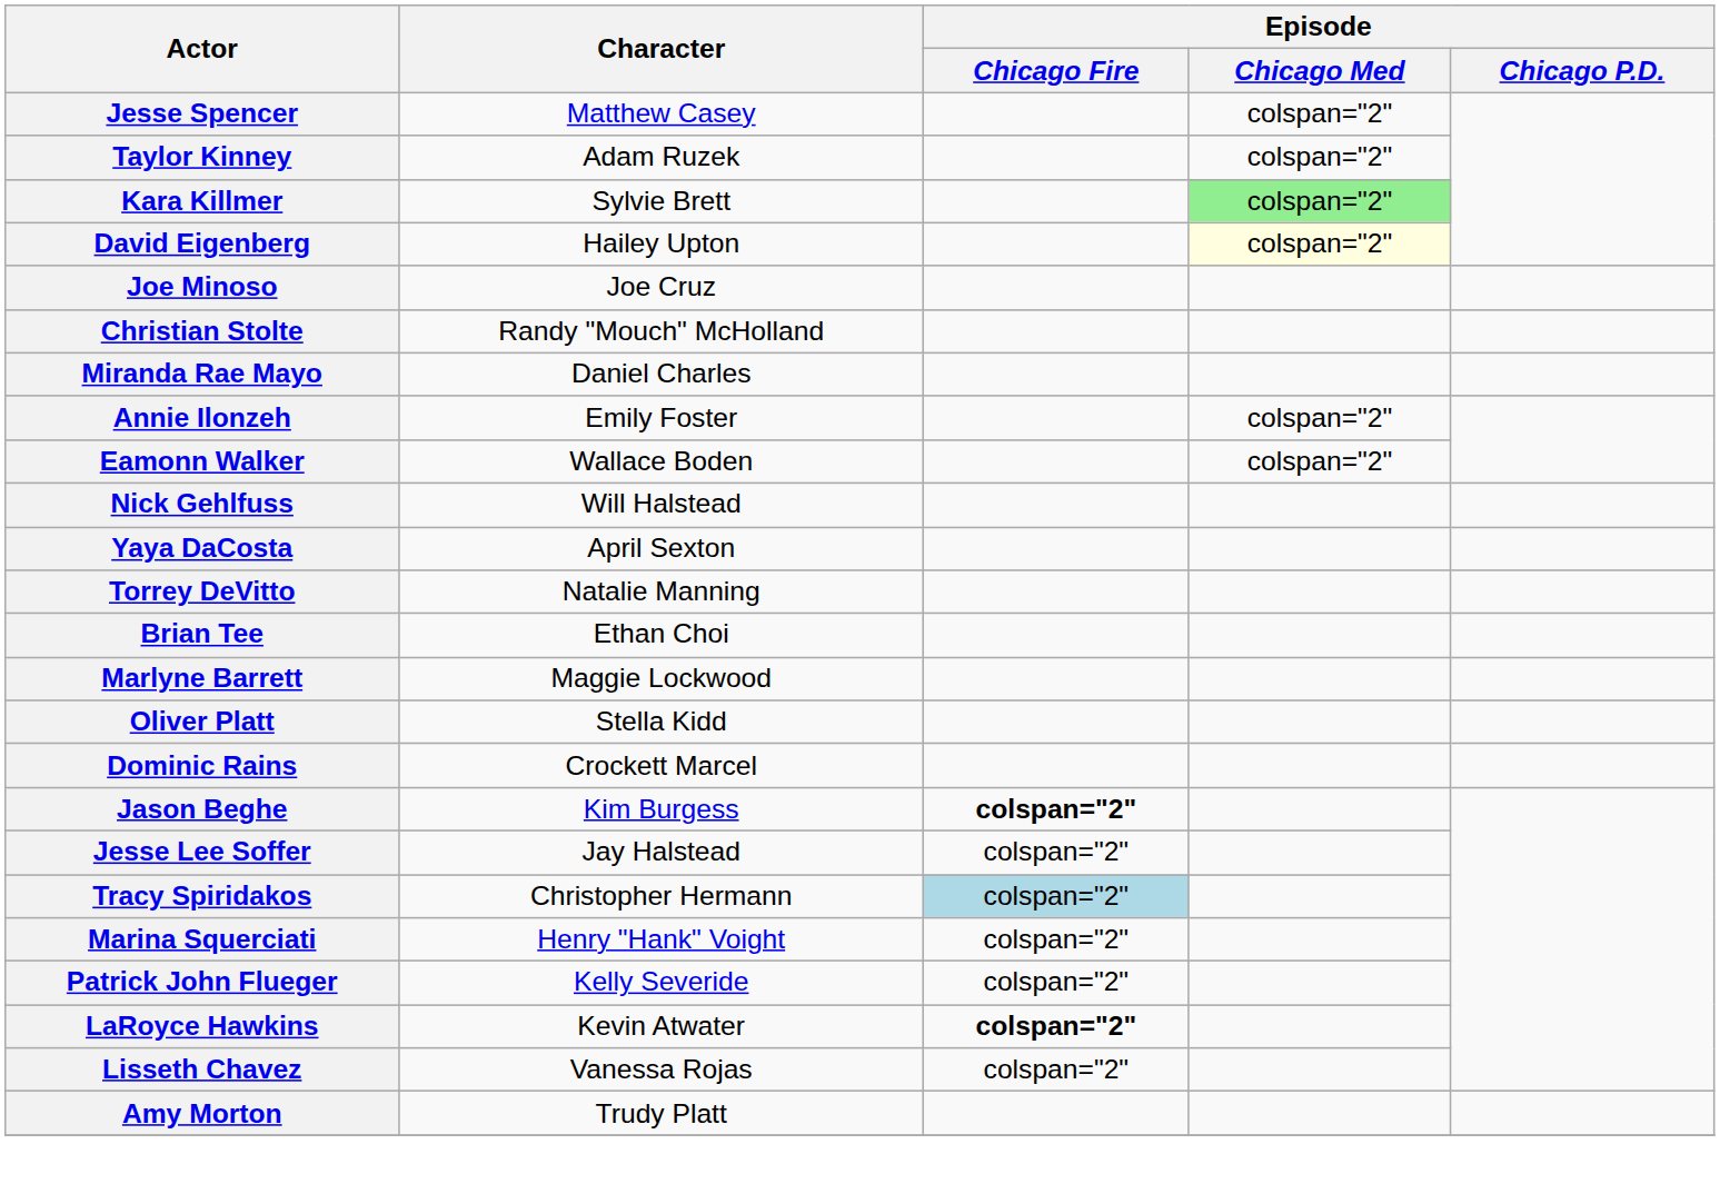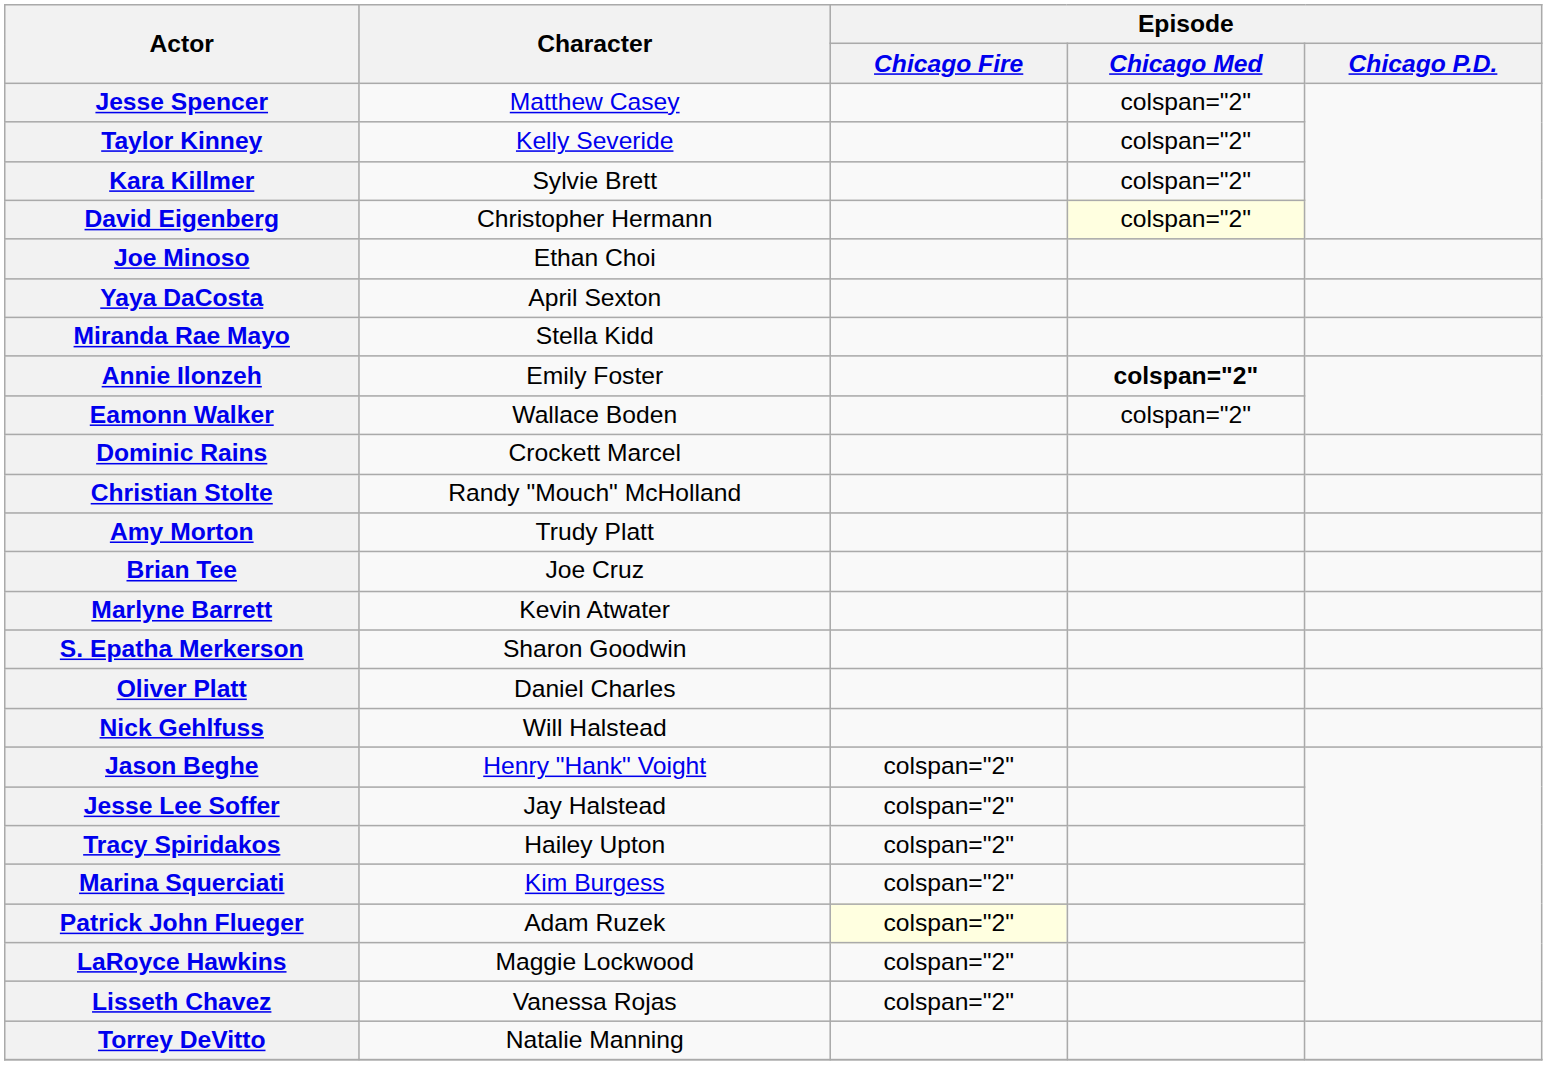Taylor Kinney | Character: Adam Ruzek -> Kelly Severide
Kara Killmer | Episode / Chicago Med: lightgreen background -> no background
David Eigenberg | Character: Hailey Upton -> Christopher Hermann
Joe Minoso | Character: Joe Cruz -> Ethan Choi
rows swapped: Christian Stolte <-> Yaya DaCosta
Miranda Rae Mayo | Character: Daniel Charles -> Stella Kidd
Annie Ilonzeh | Episode / Chicago Med: normal -> bold
rows swapped: Nick Gehlfuss <-> Dominic Rains
rows swapped: Torrey DeVitto <-> Amy Morton
Brian Tee | Character: Ethan Choi -> Joe Cruz
Marlyne Barrett | Character: Maggie Lockwood -> Kevin Atwater
+ row: S. Epatha Merkerson | Sharon Goodwin
Oliver Platt | Character: Stella Kidd -> Daniel Charles
Jason Beghe | Character: Kim Burgess -> Henry "Hank" Voight
Jason Beghe | Episode / Chicago Fire: bold -> normal
Tracy Spiridakos | Character: Christopher Hermann -> Hailey Upton
Tracy Spiridakos | Episode / Chicago Fire: lightblue background -> no background
Marina Squerciati | Character: Henry "Hank" Voight -> Kim Burgess
Patrick John Flueger | Character: Kelly Severide -> Adam Ruzek
Patrick John Flueger | Episode / Chicago Fire: no background -> lightyellow background
LaRoyce Hawkins | Character: Kevin Atwater -> Maggie Lockwood
LaRoyce Hawkins | Episode / Chicago Fire: bold -> normal
